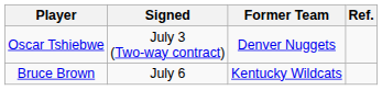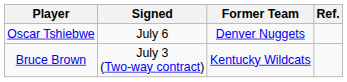Oscar Tshiebwe | Signed: July 3 (Two-way contract) -> July 6
Bruce Brown | Signed: July 6 -> July 3 (Two-way contract)
